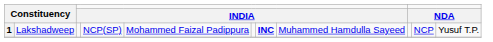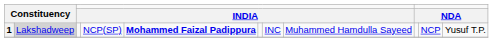1 | column 2: no background -> lightgrey background
1 | column 5: normal -> bold
1 | column 7: bold -> normal
